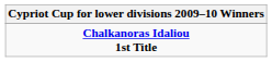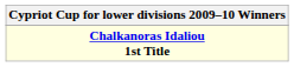row 2 | column 1: no background -> lightyellow background
